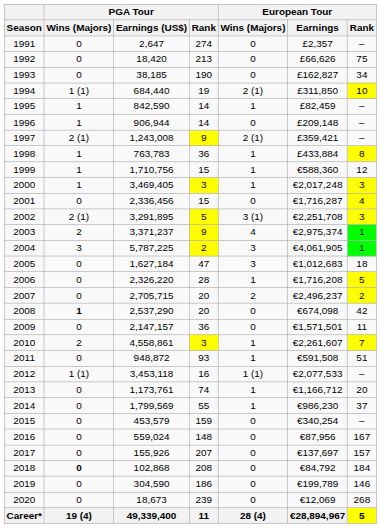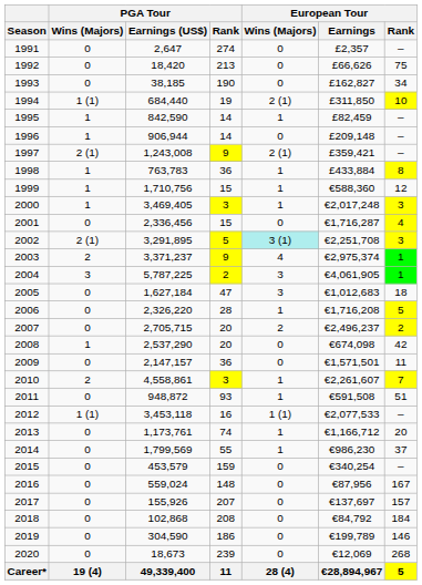2002 | European Tour / Wins (Majors): no background -> paleturquoise background
2008 | PGA Tour / Wins (Majors): bold -> normal
2018 | PGA Tour / Wins (Majors): bold -> normal
